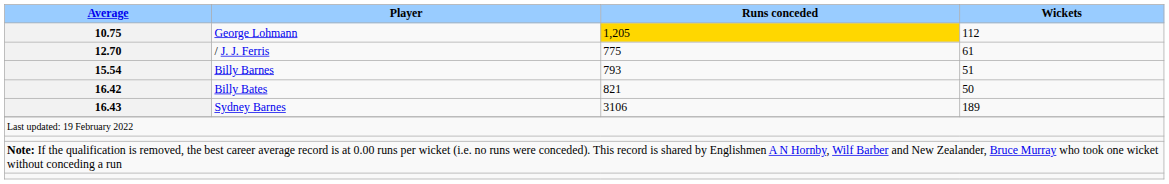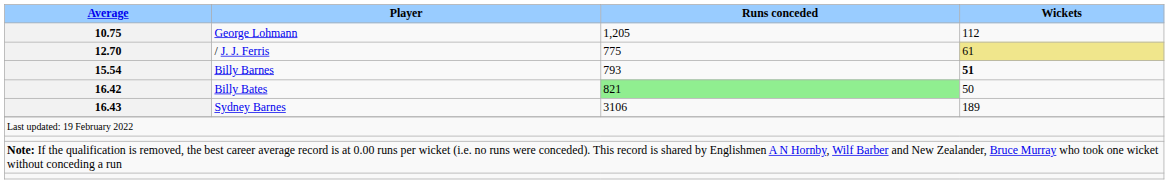10.75 | Runs conceded: gold background -> no background
12.70 | Wickets: no background -> khaki background
15.54 | Wickets: normal -> bold
16.42 | Runs conceded: no background -> lightgreen background
